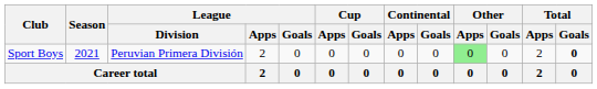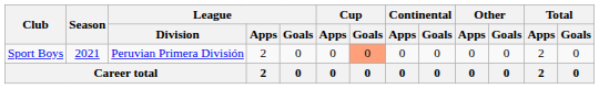Sport Boys | Cup / Goals: no background -> lightsalmon background
Sport Boys | Other / Apps: lightgreen background -> no background
Sport Boys | Total / Goals: bold -> normal
